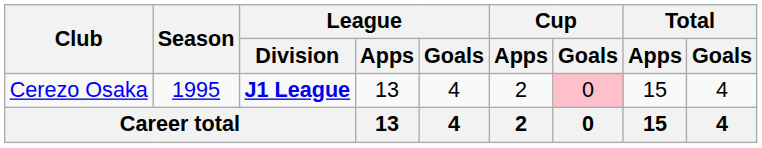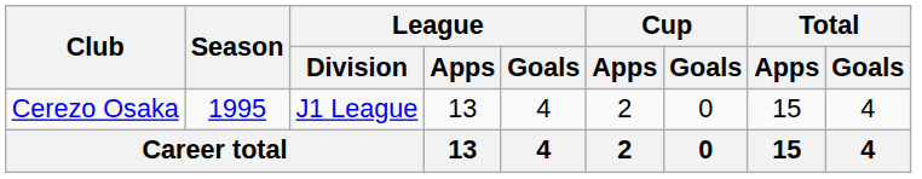Cerezo Osaka | League / Division: bold -> normal
Cerezo Osaka | Cup / Goals: pink background -> no background
